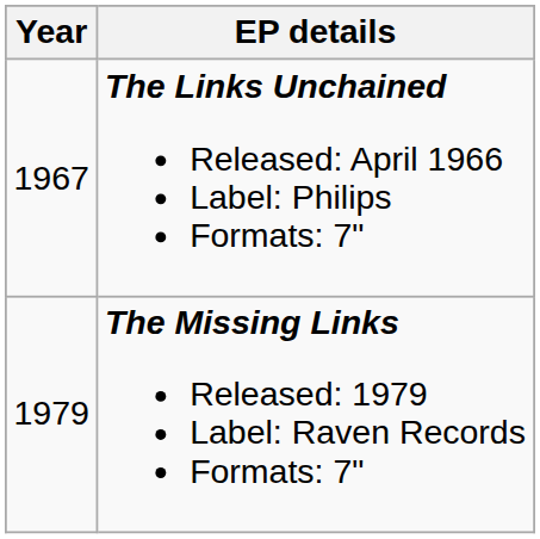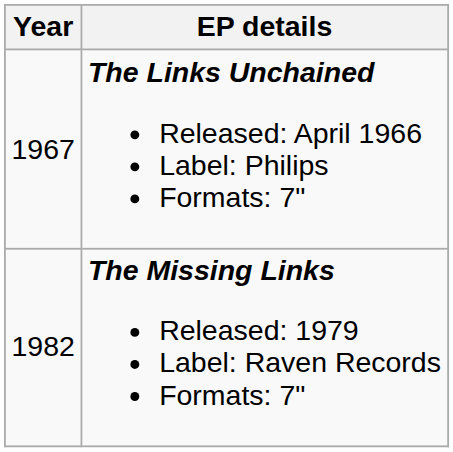row 3 | Year: 1979 -> 1982
